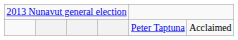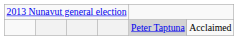row 2 | column 5: no background -> lightgrey background
